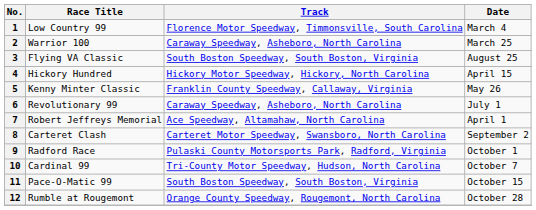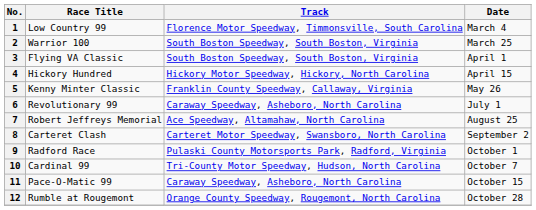2 | Track: Caraway Speedway, Asheboro, North Carolina -> South Boston Speedway, South Boston, Virginia
3 | Date: August 25 -> April 1
7 | Date: April 1 -> August 25
11 | Track: South Boston Speedway, South Boston, Virginia -> Caraway Speedway, Asheboro, North Carolina
